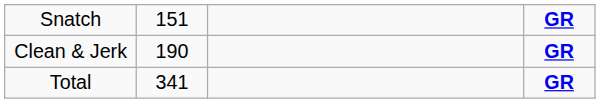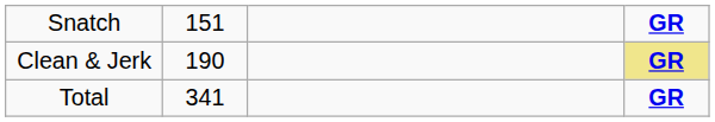Clean & Jerk | column 4: no background -> khaki background
